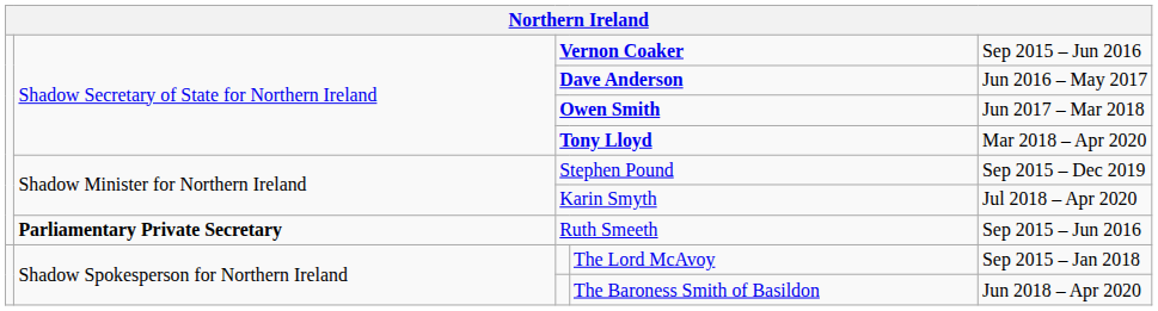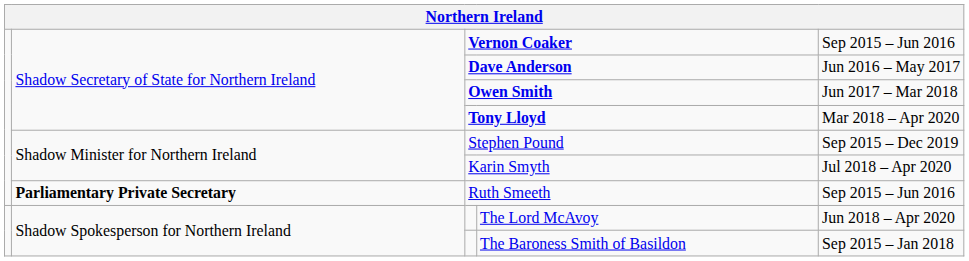The Lord McAvoy | column 5: Sep 2015 – Jan 2018 -> Jun 2018 – Apr 2020
The Baroness Smith of Basildon | column 5: Jun 2018 – Apr 2020 -> Sep 2015 – Jan 2018
